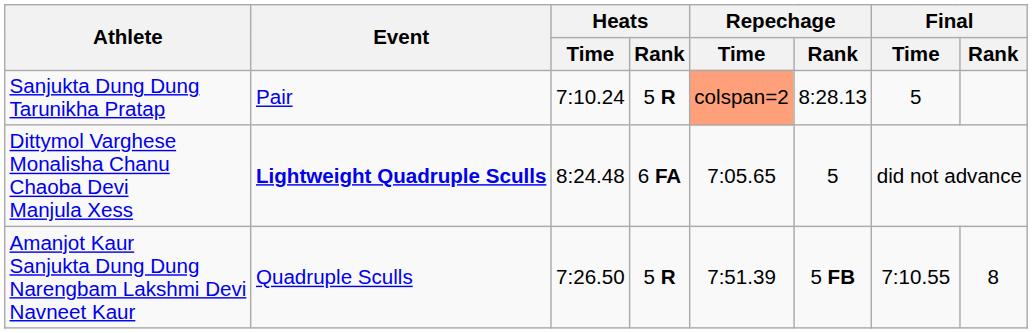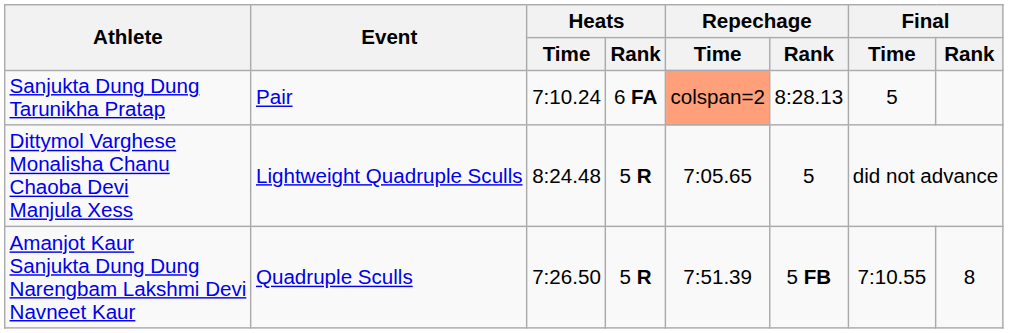Sanjukta Dung Dung Tarunikha Pratap | Heats / Rank: 5 R -> 6 FA
Dittymol Varghese Monalisha Chanu Chaoba Devi Manjula Xess | Event: bold -> normal
Dittymol Varghese Monalisha Chanu Chaoba Devi Manjula Xess | Heats / Rank: 6 FA -> 5 R
